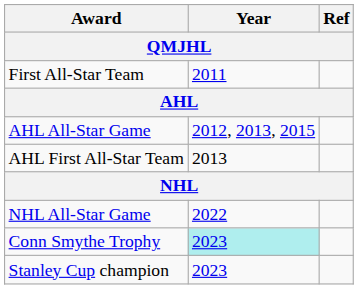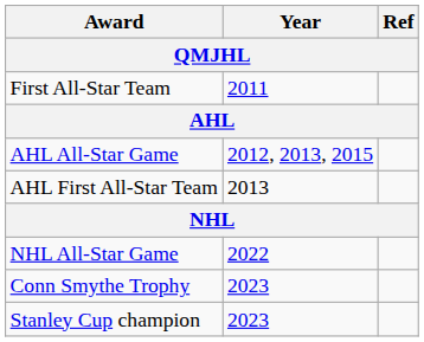Conn Smythe Trophy | Year: paleturquoise background -> no background
